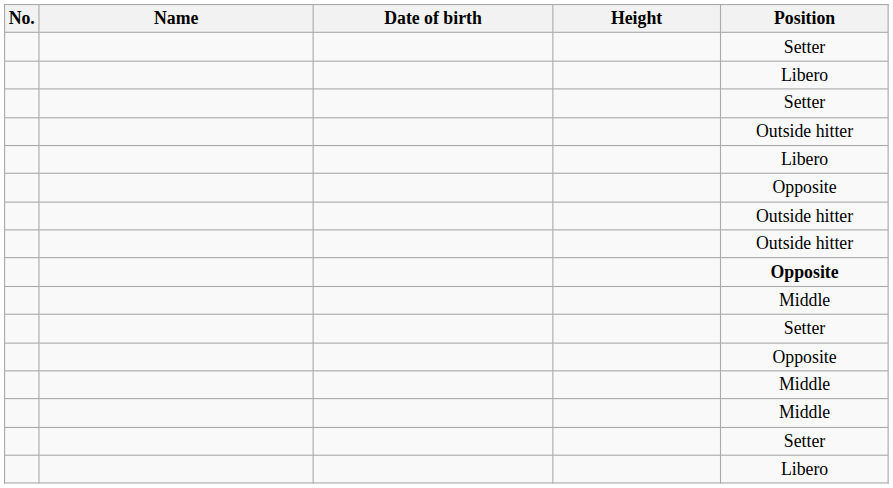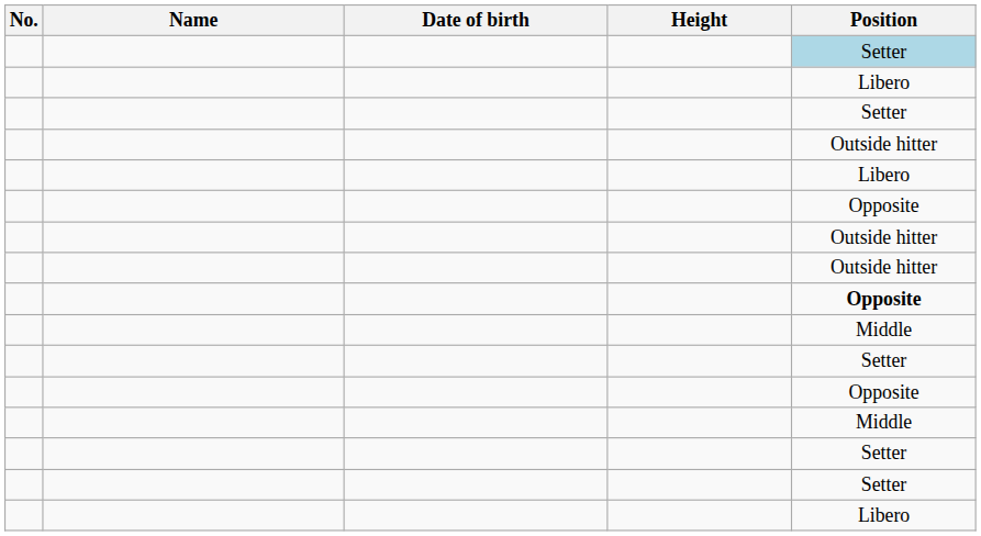row 2 | Position: no background -> lightblue background
row 15 | Position: Middle -> Setter
